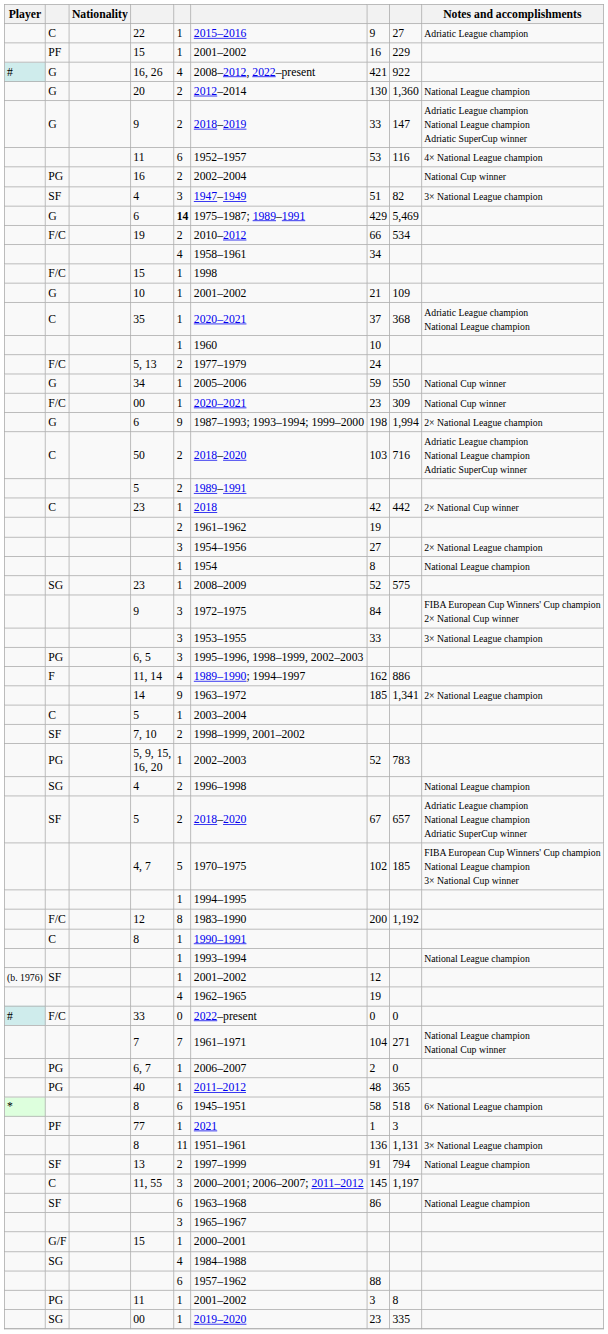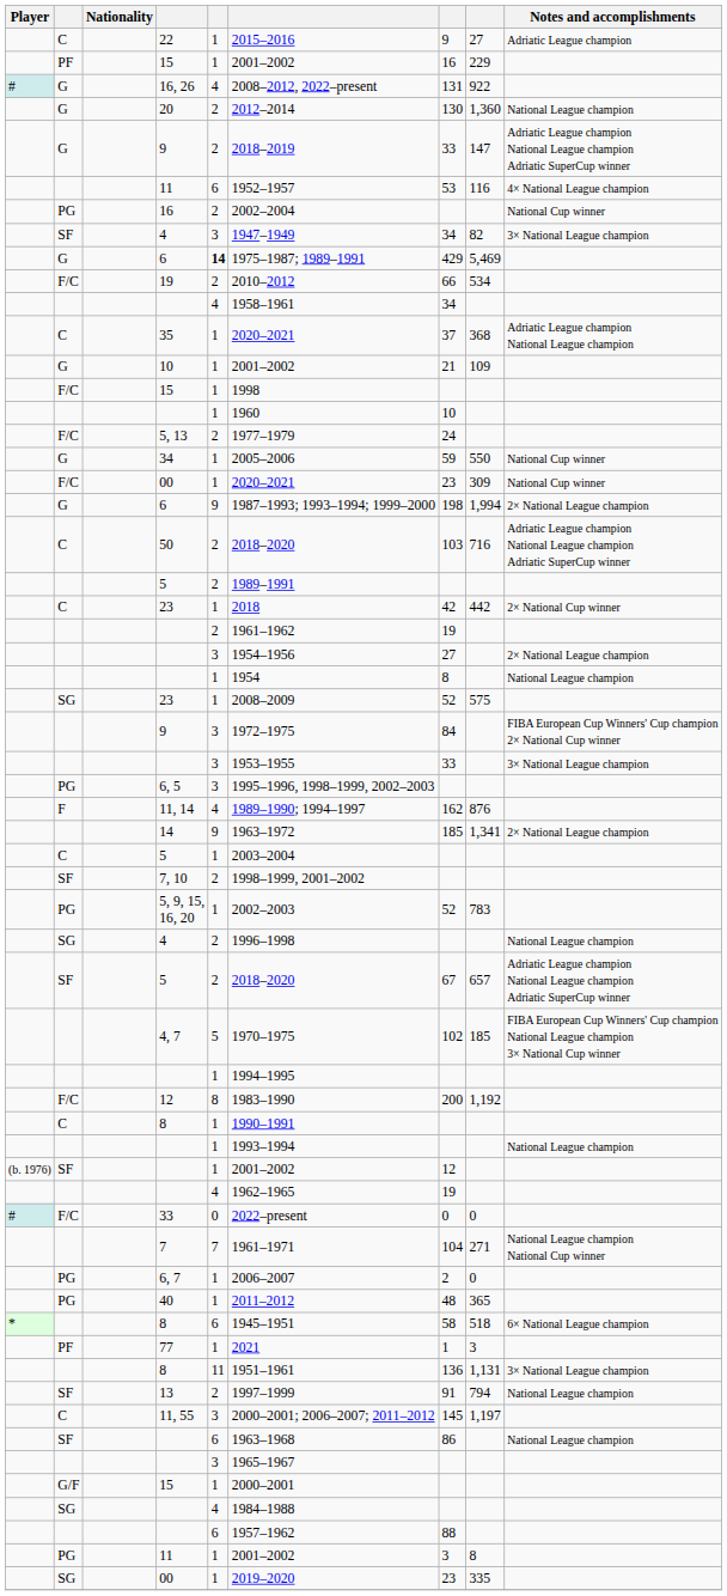16, 26 | column 7: 421 -> 131
SF / 4 | column 7: 51 -> 34
rows swapped: F/C / 15 <-> 35
11, 14 | column 8: 886 -> 876
